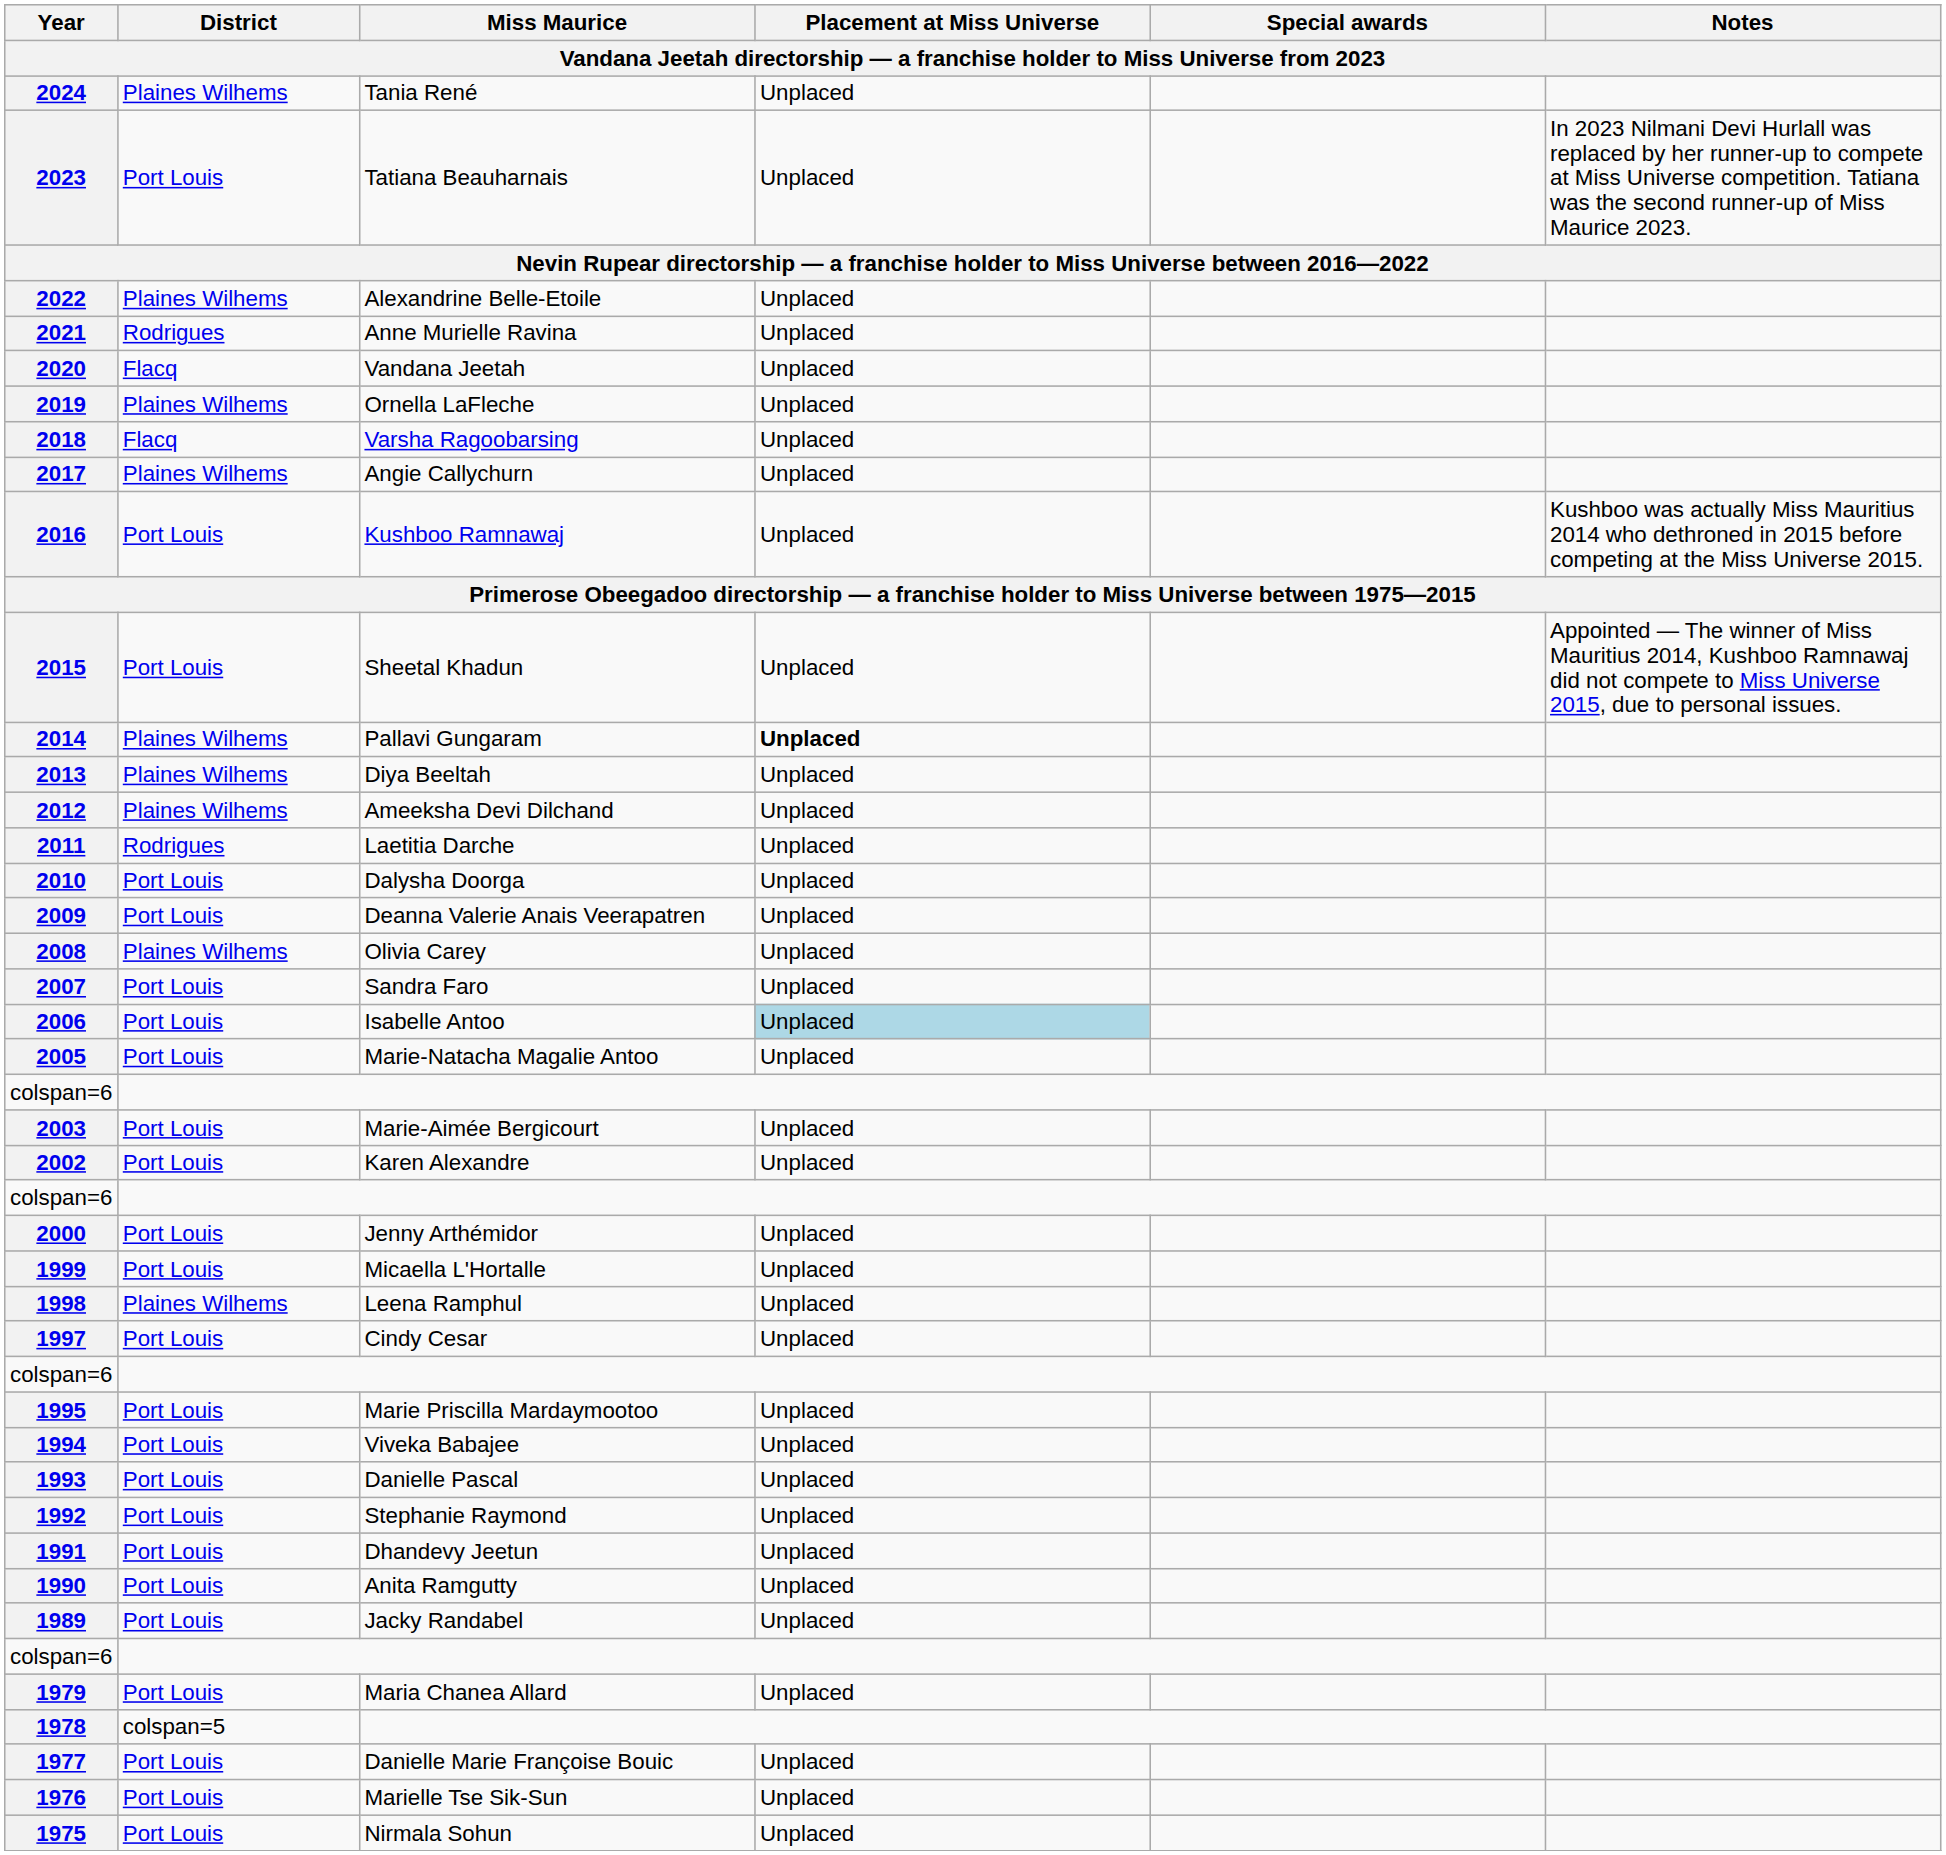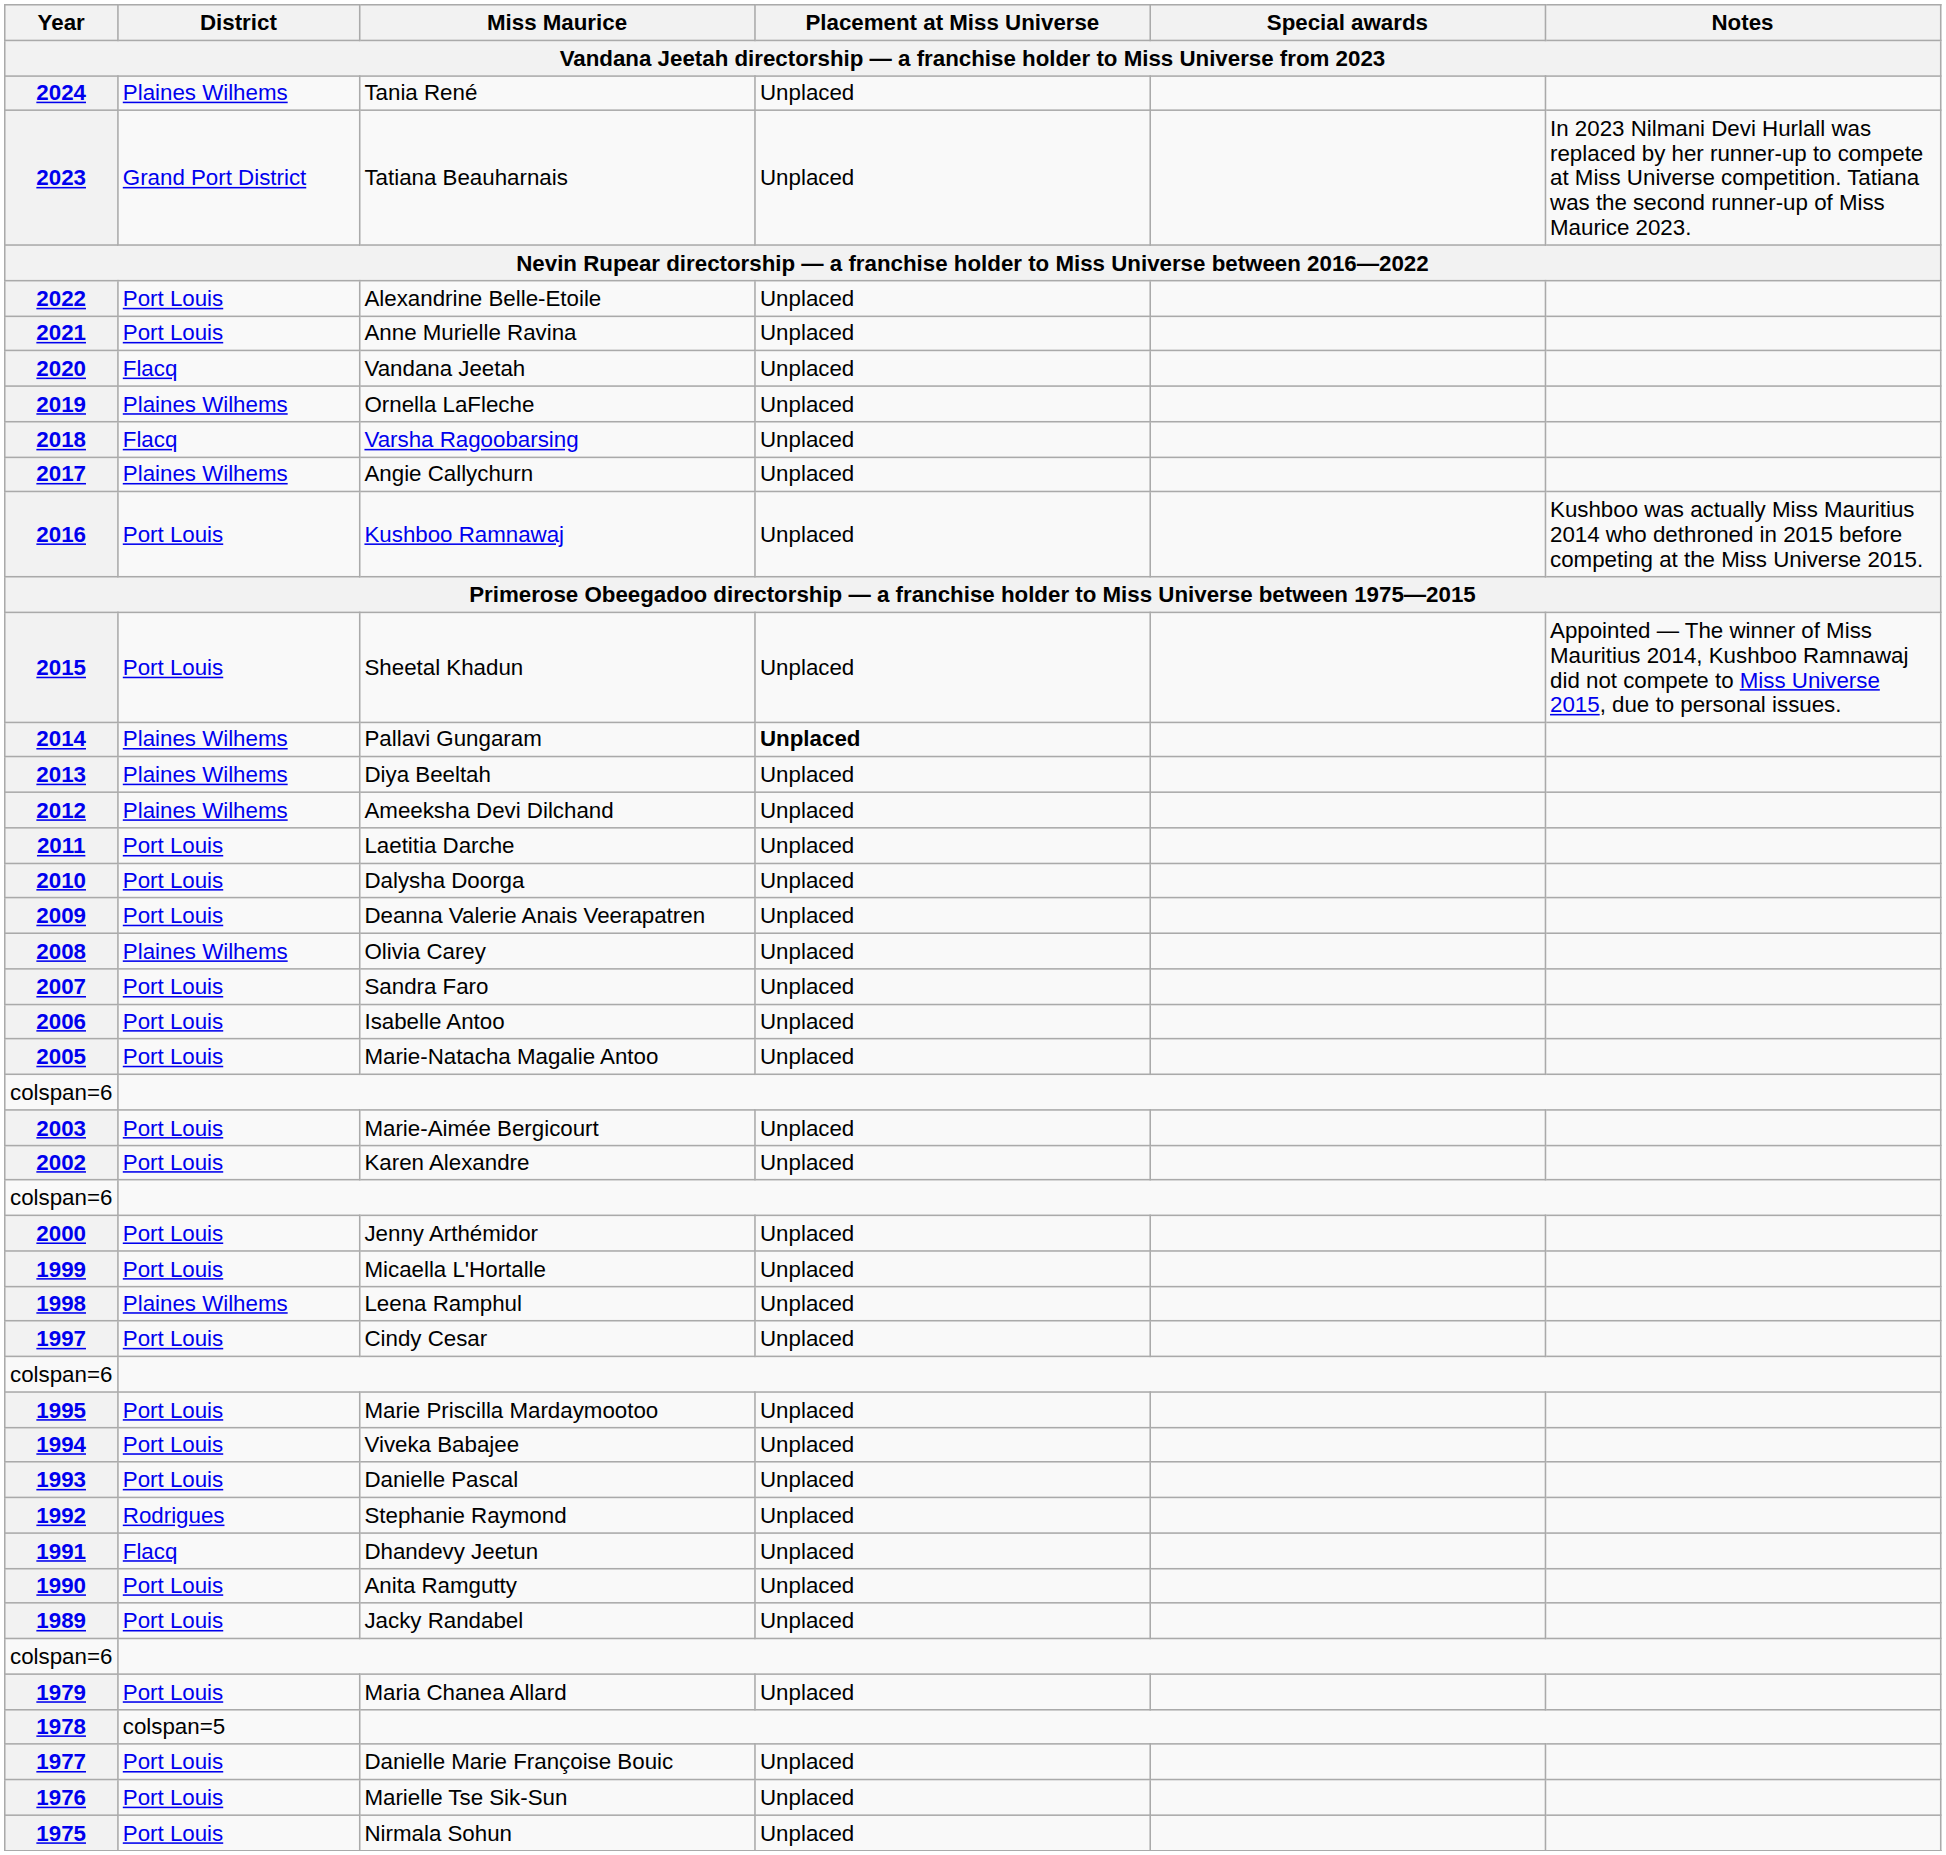2023 | District: Port Louis -> Grand Port District
2022 | District: Plaines Wilhems -> Port Louis
2021 | District: Rodrigues -> Port Louis
2011 | District: Rodrigues -> Port Louis
2006 | Placement at Miss Universe: lightblue background -> no background
1992 | District: Port Louis -> Rodrigues
1991 | District: Port Louis -> Flacq
